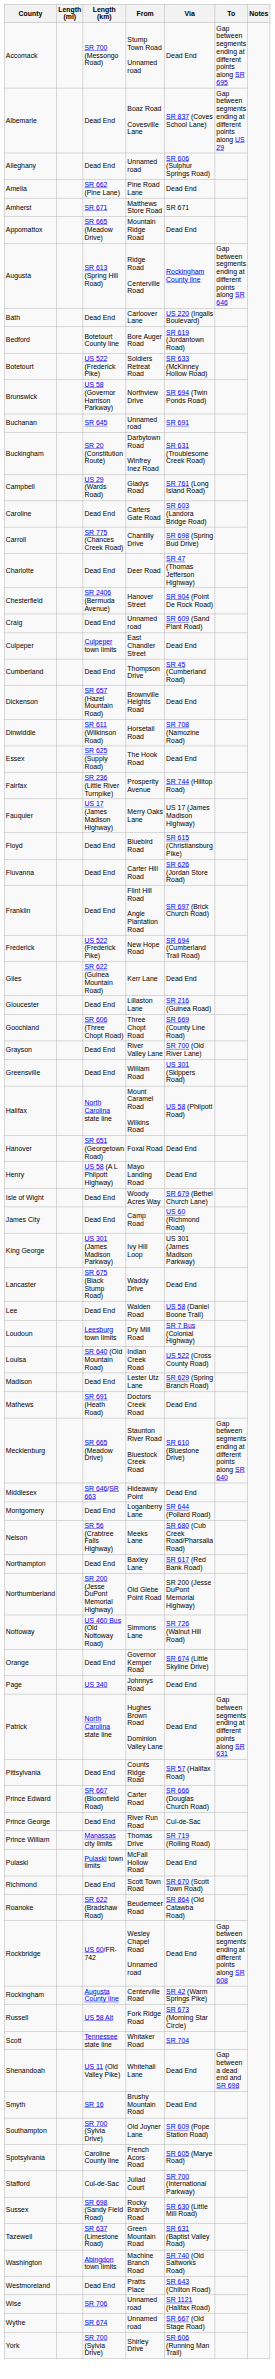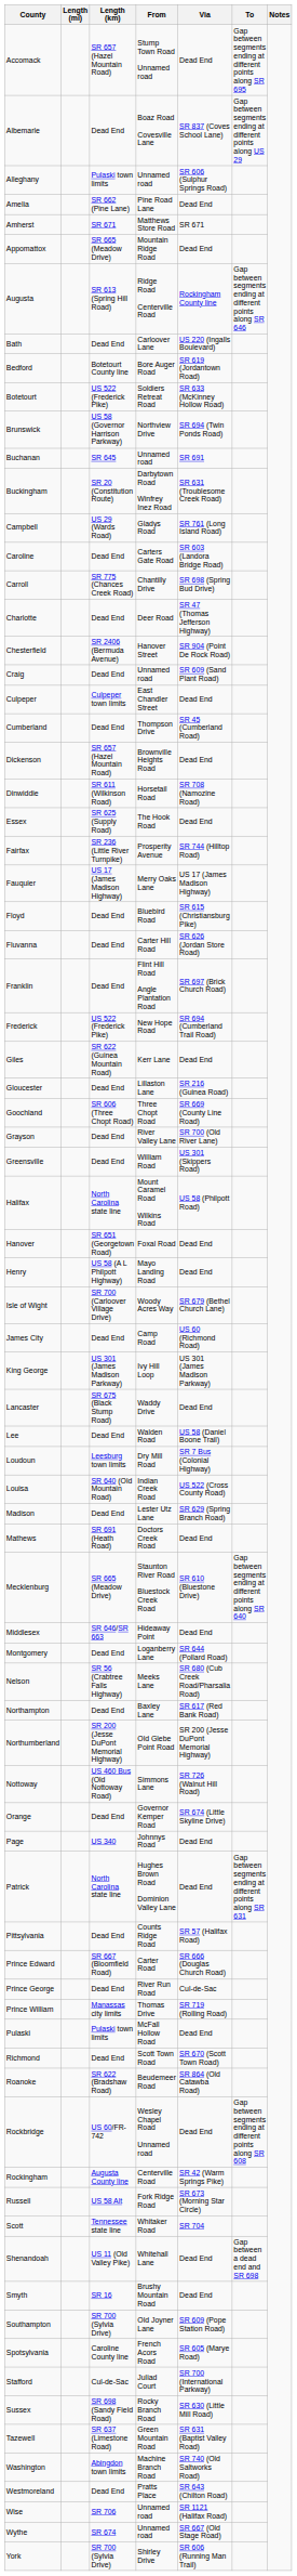Accomack | Length (km): SR 700 (Messongo Road) -> SR 657 (Hazel Mountain Road)
Alleghany | Length (km): Dead End -> Pulaski town limits
Isle of Wight | Length (km): Dead End -> SR 700 (Carloover Village Drive)
